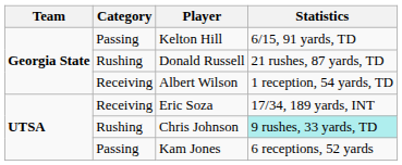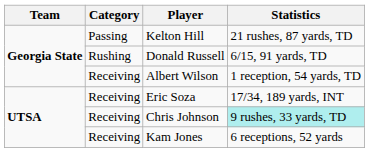Kelton Hill | Statistics: 6/15, 91 yards, TD -> 21 rushes, 87 yards, TD
Donald Russell | Statistics: 21 rushes, 87 yards, TD -> 6/15, 91 yards, TD
Chris Johnson | Category: Rushing -> Receiving
Kam Jones | Category: Passing -> Receiving
